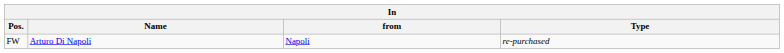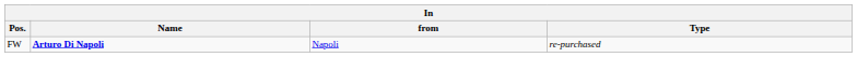FW | Name: normal -> bold
